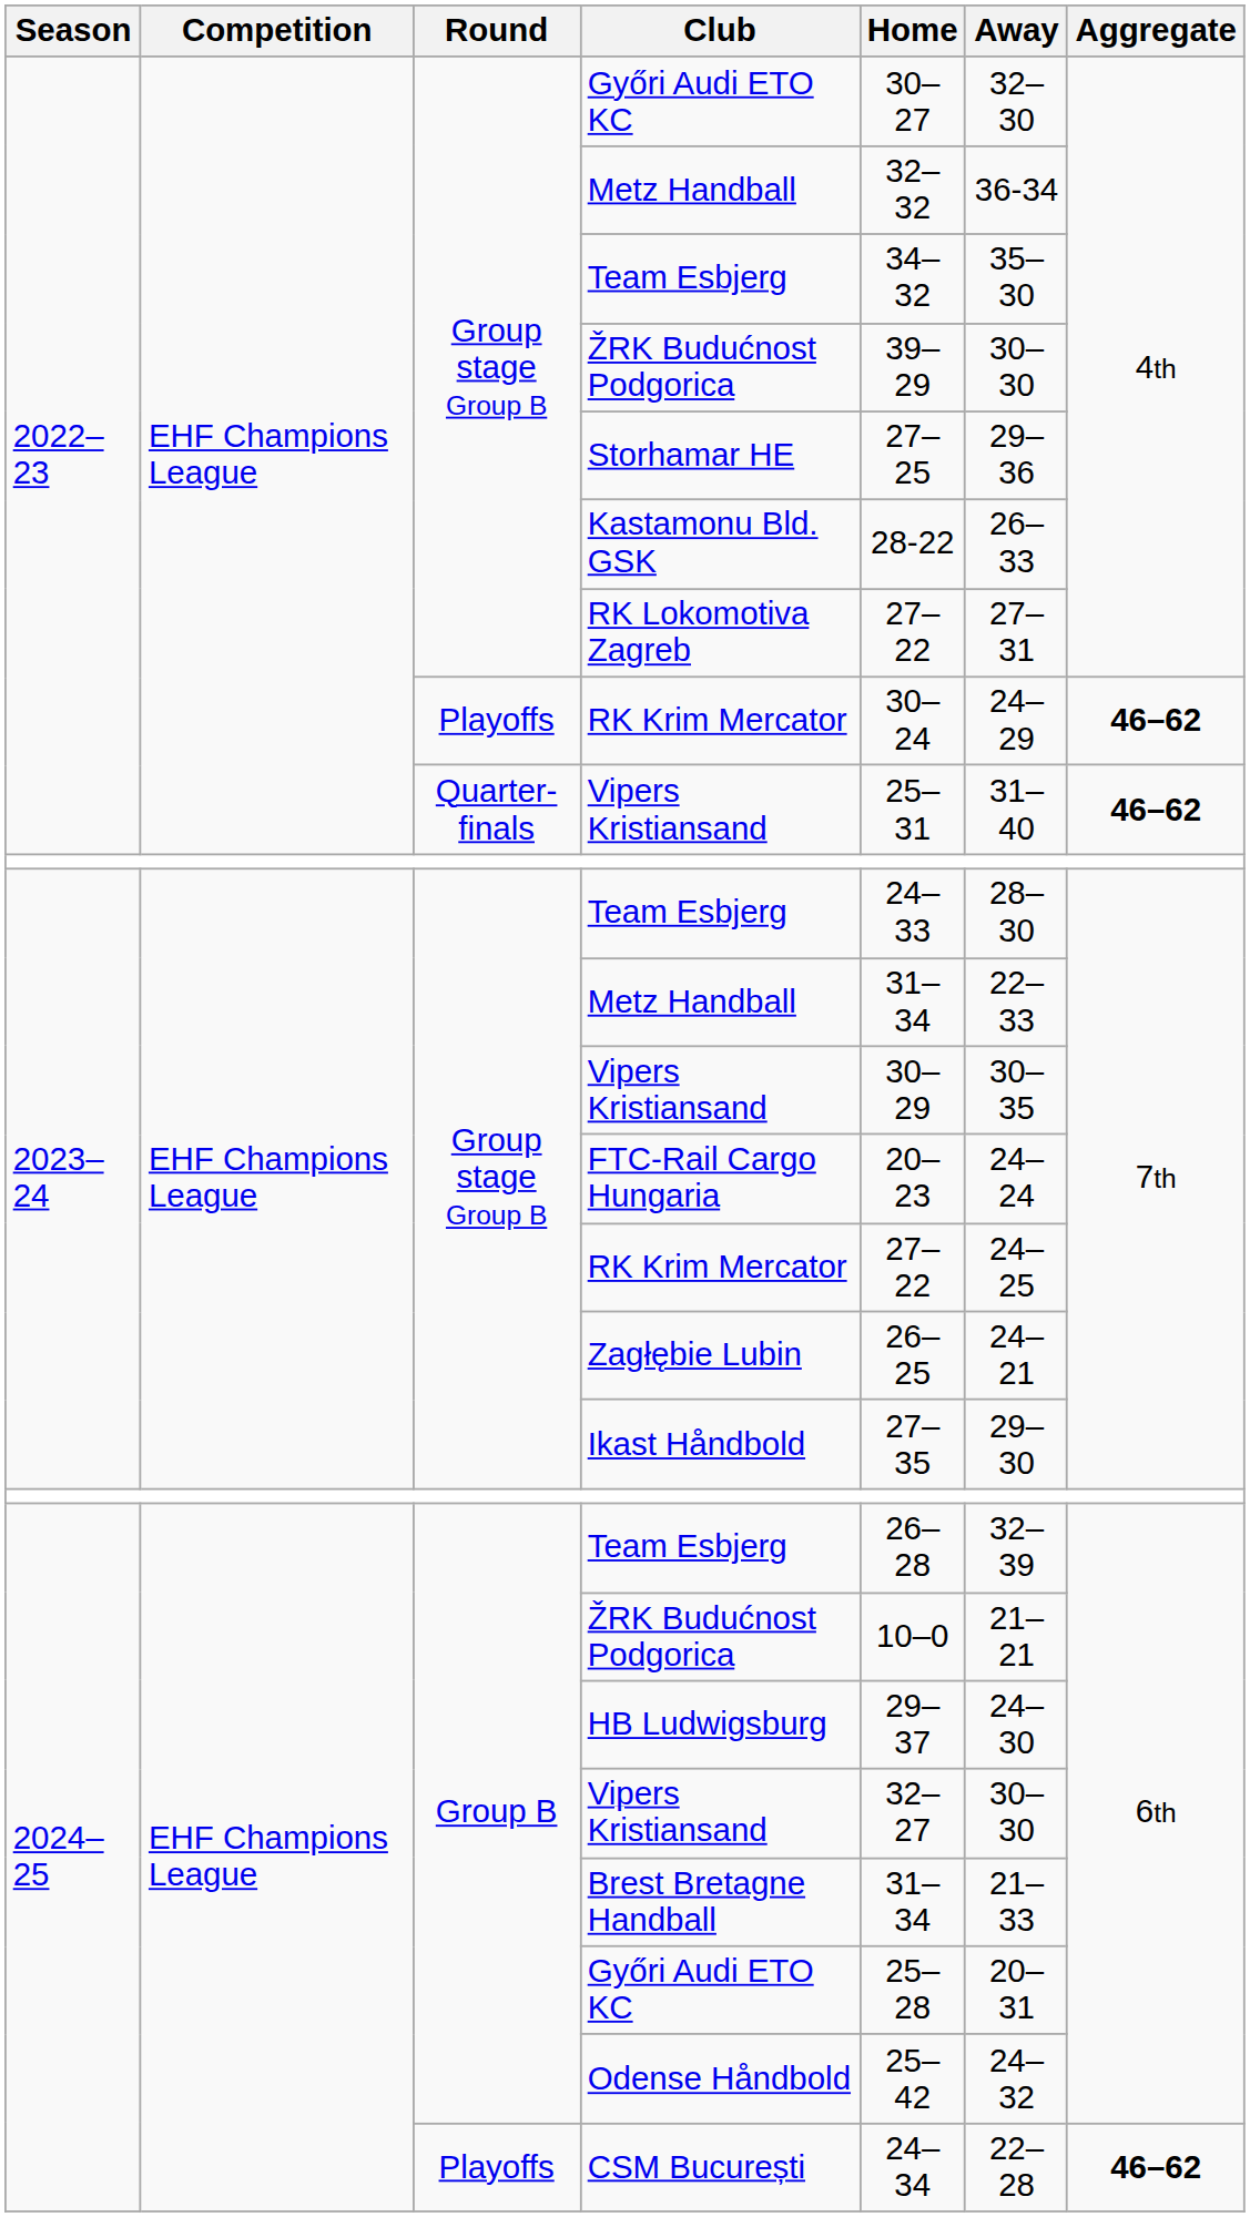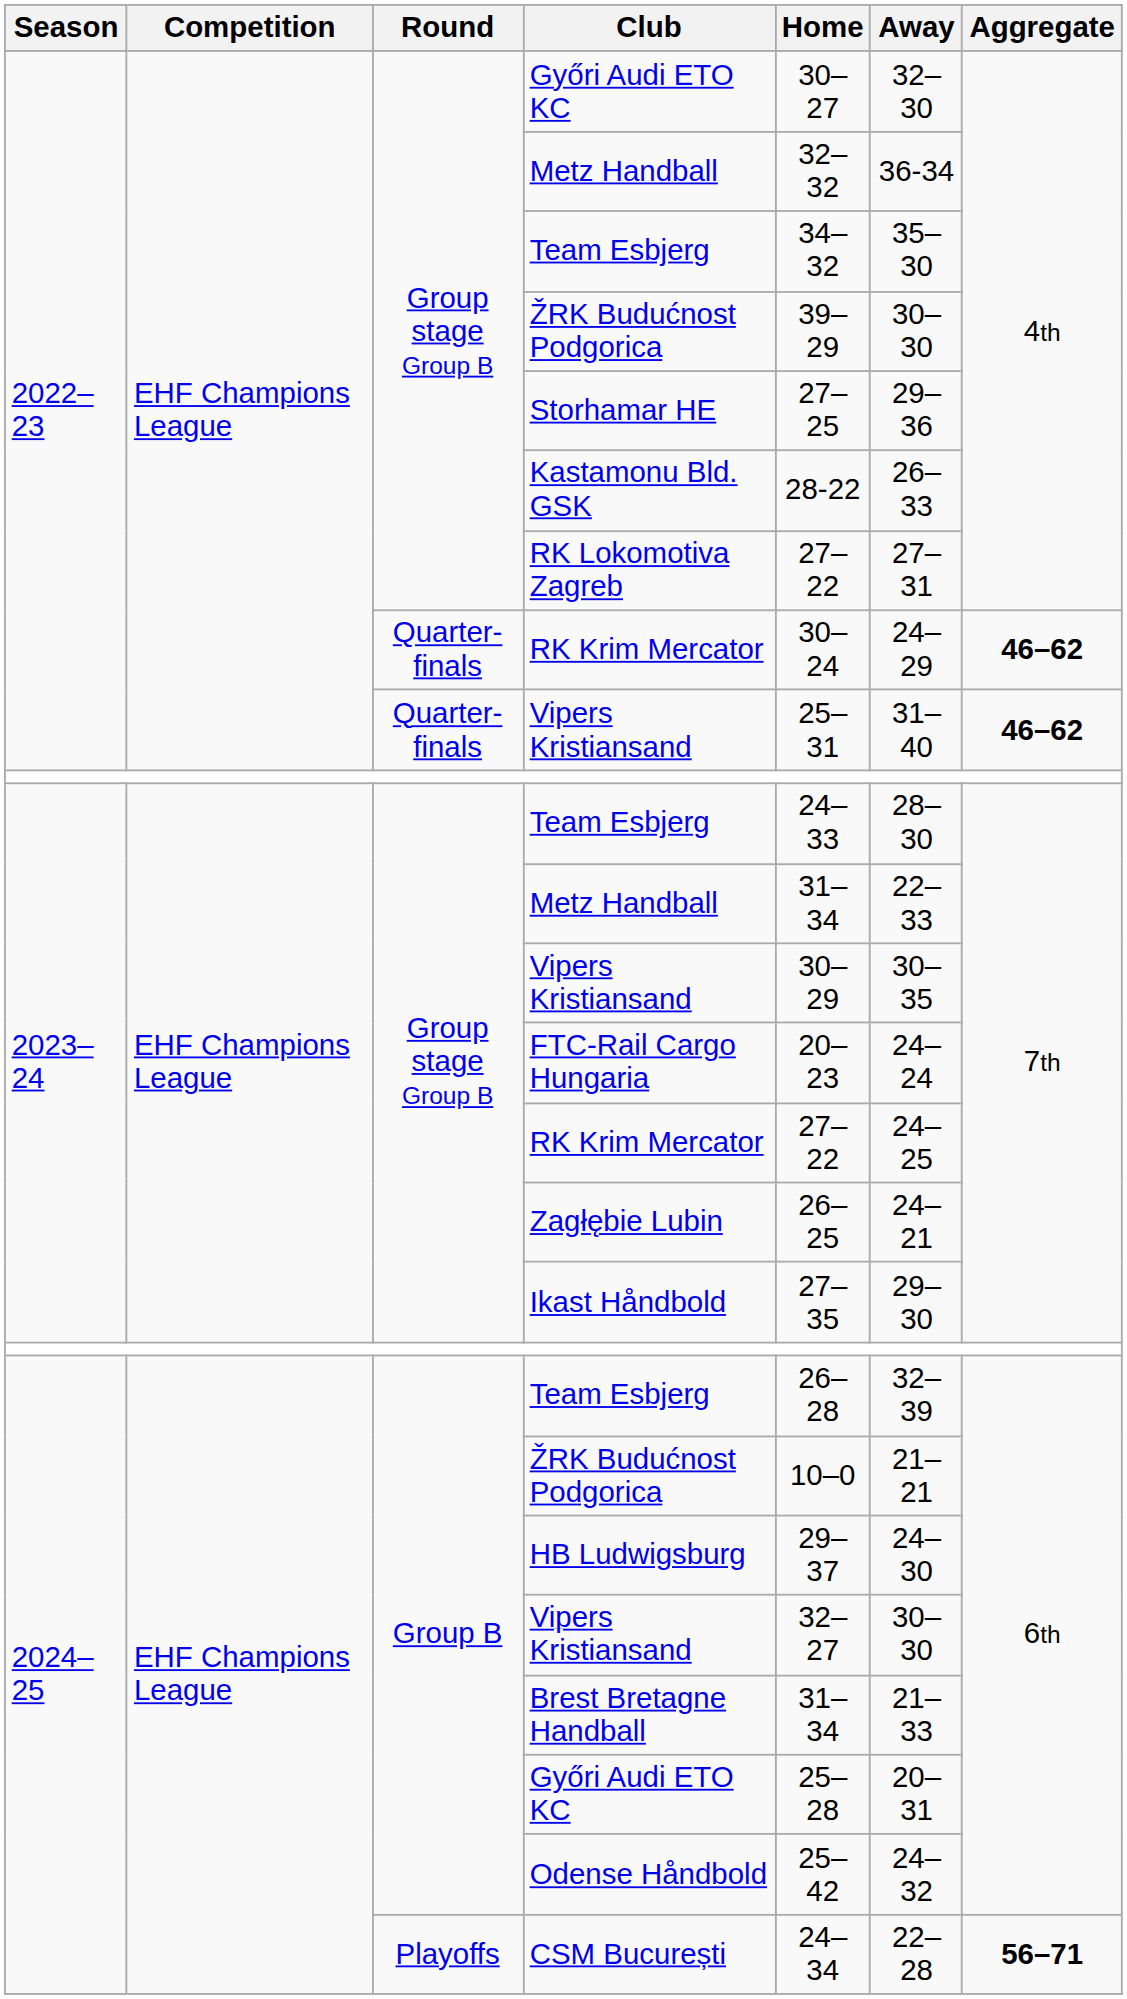2022–23 / RK Krim Mercator | Round: Playoffs -> Quarter-finals
CSM București | Aggregate: 46–62 -> 56–71
